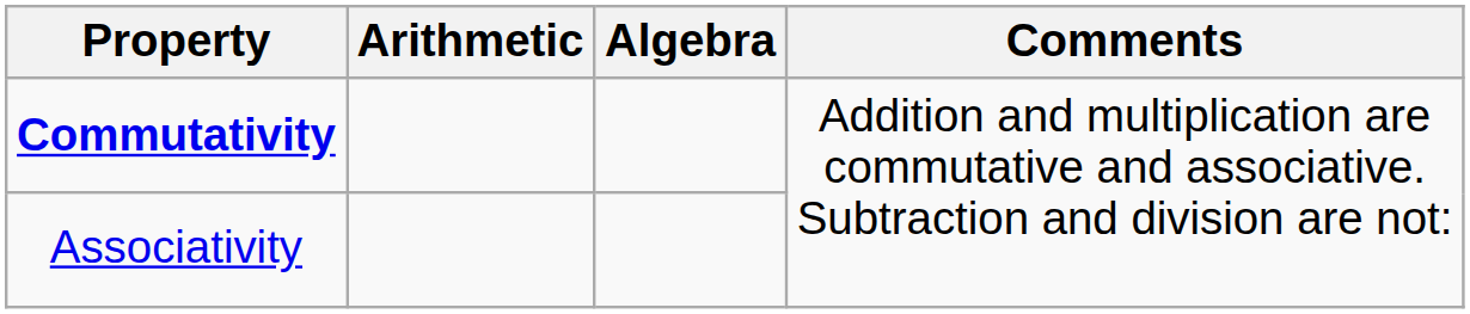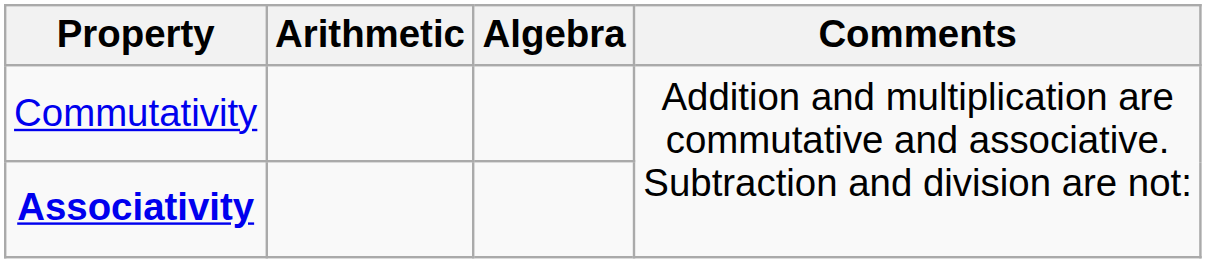Commutativity | Property: bold -> normal
Associativity | Property: normal -> bold
